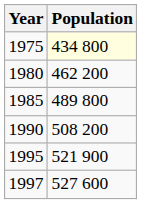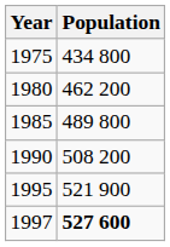1975 | Population: lightyellow background -> no background
1997 | Population: normal -> bold
